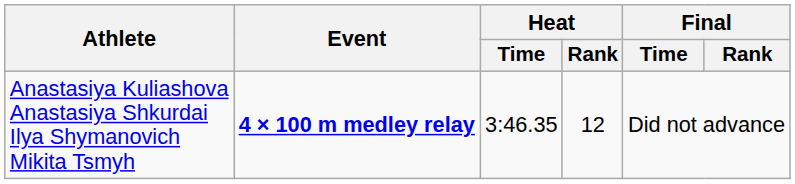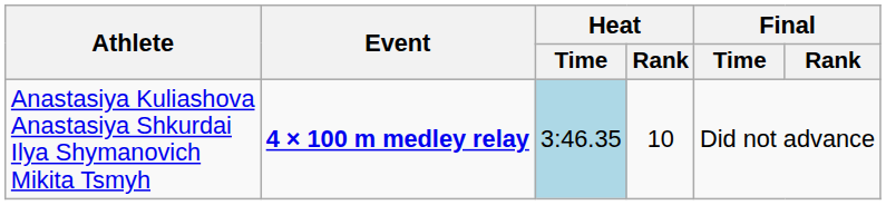row 3 | Heat / Time: no background -> lightblue background
row 3 | Heat / Rank: 12 -> 10
